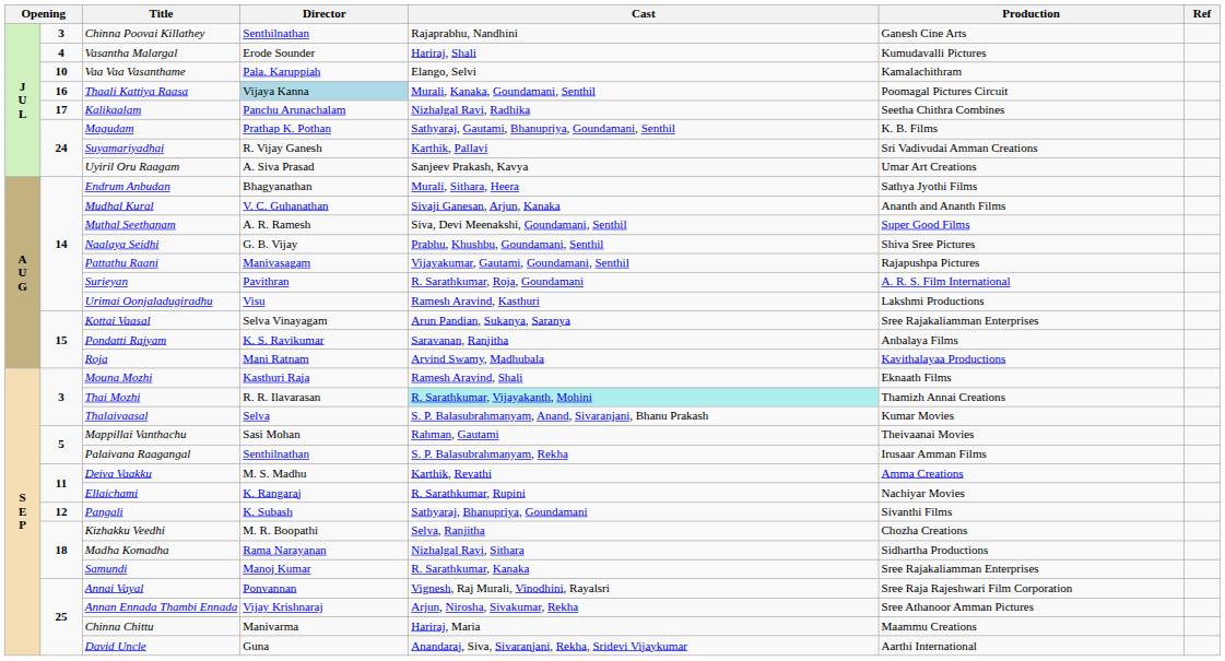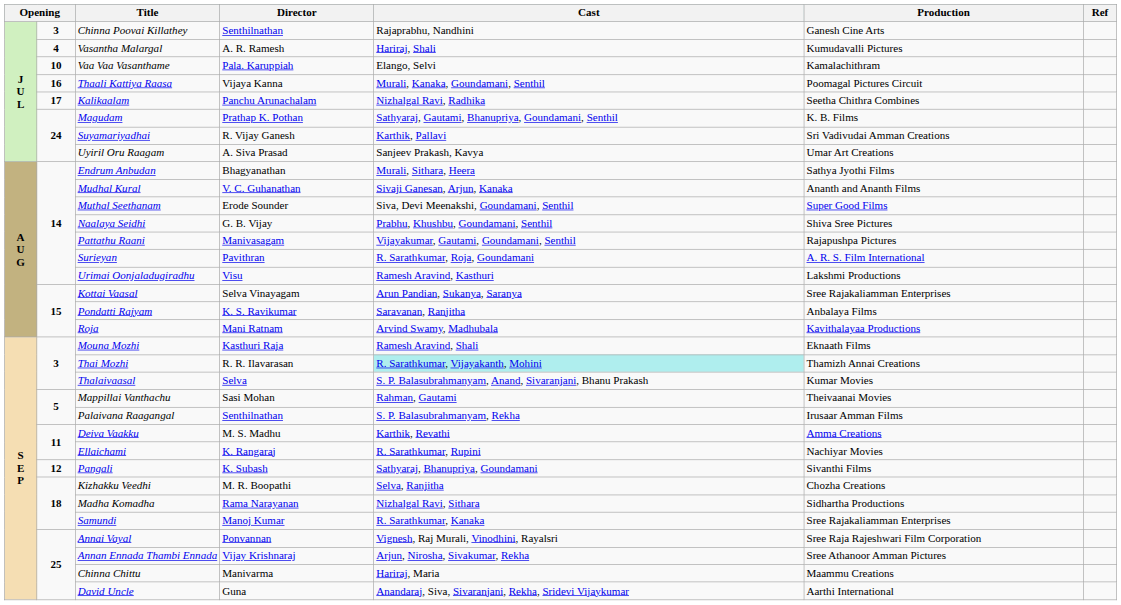Vasantha Malargal | Director: Erode Sounder -> A. R. Ramesh
Thaali Kattiya Raasa | Director: lightblue background -> no background
Muthal Seethanam | Director: A. R. Ramesh -> Erode Sounder
